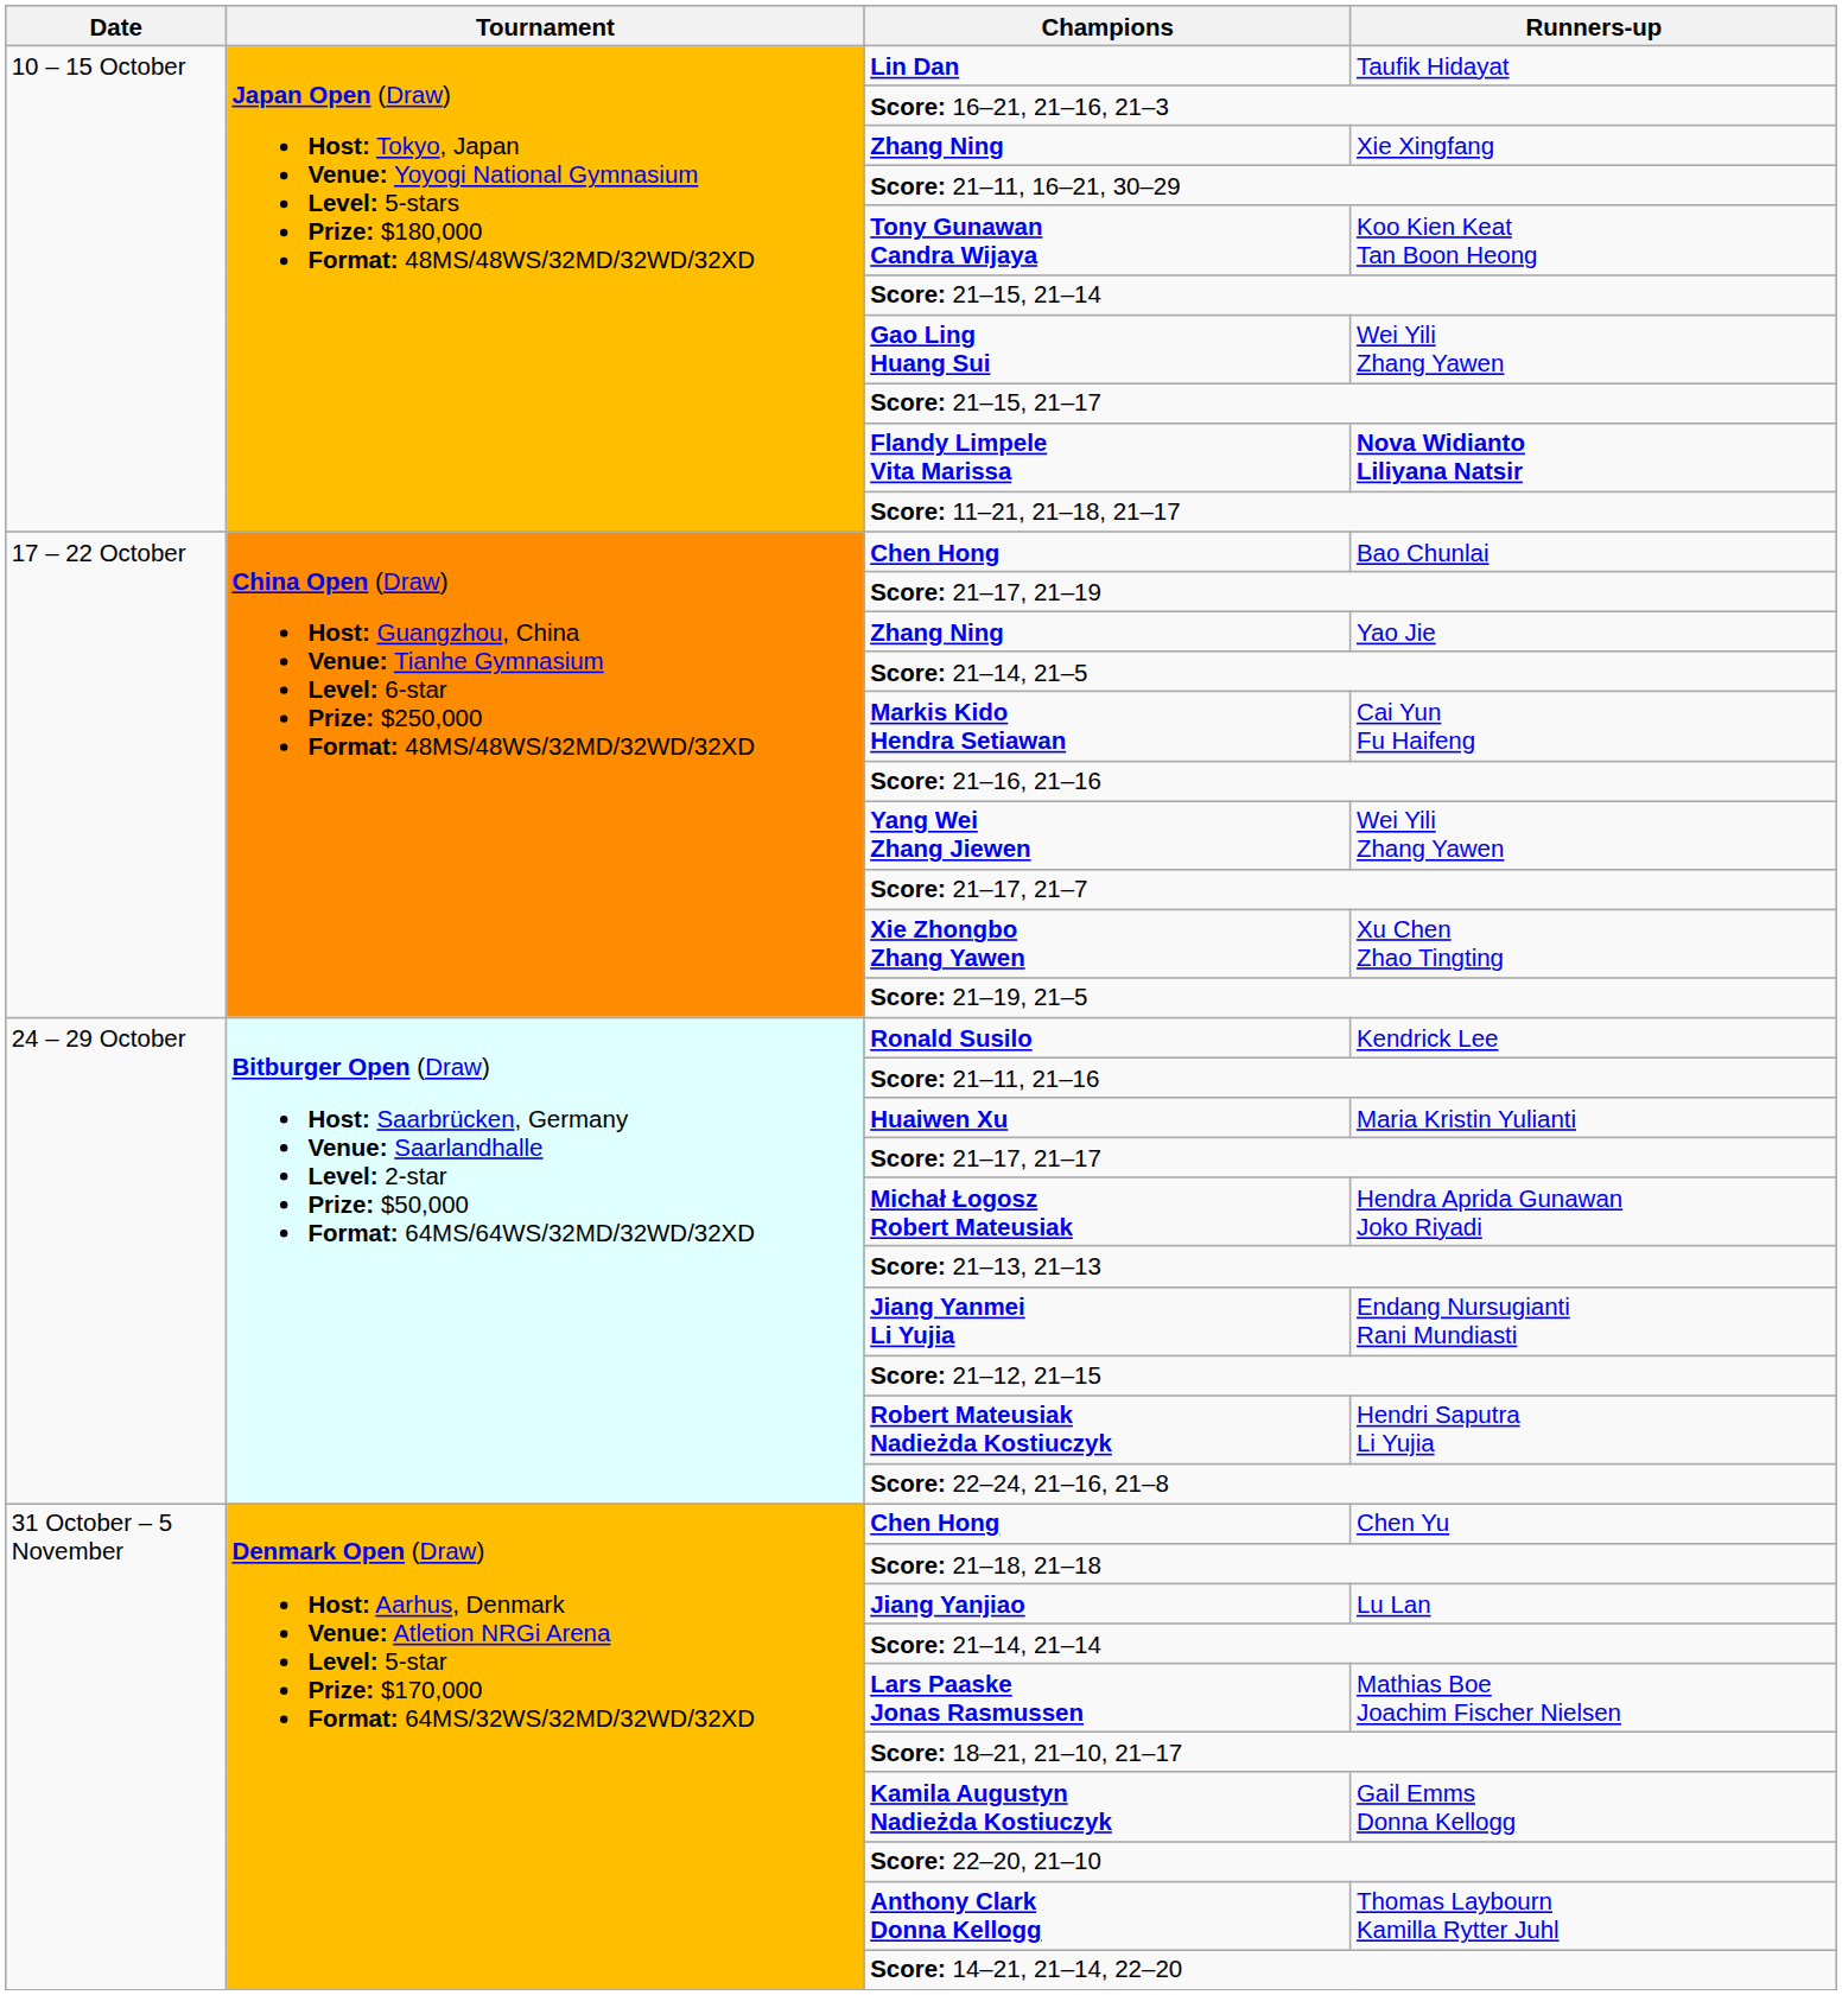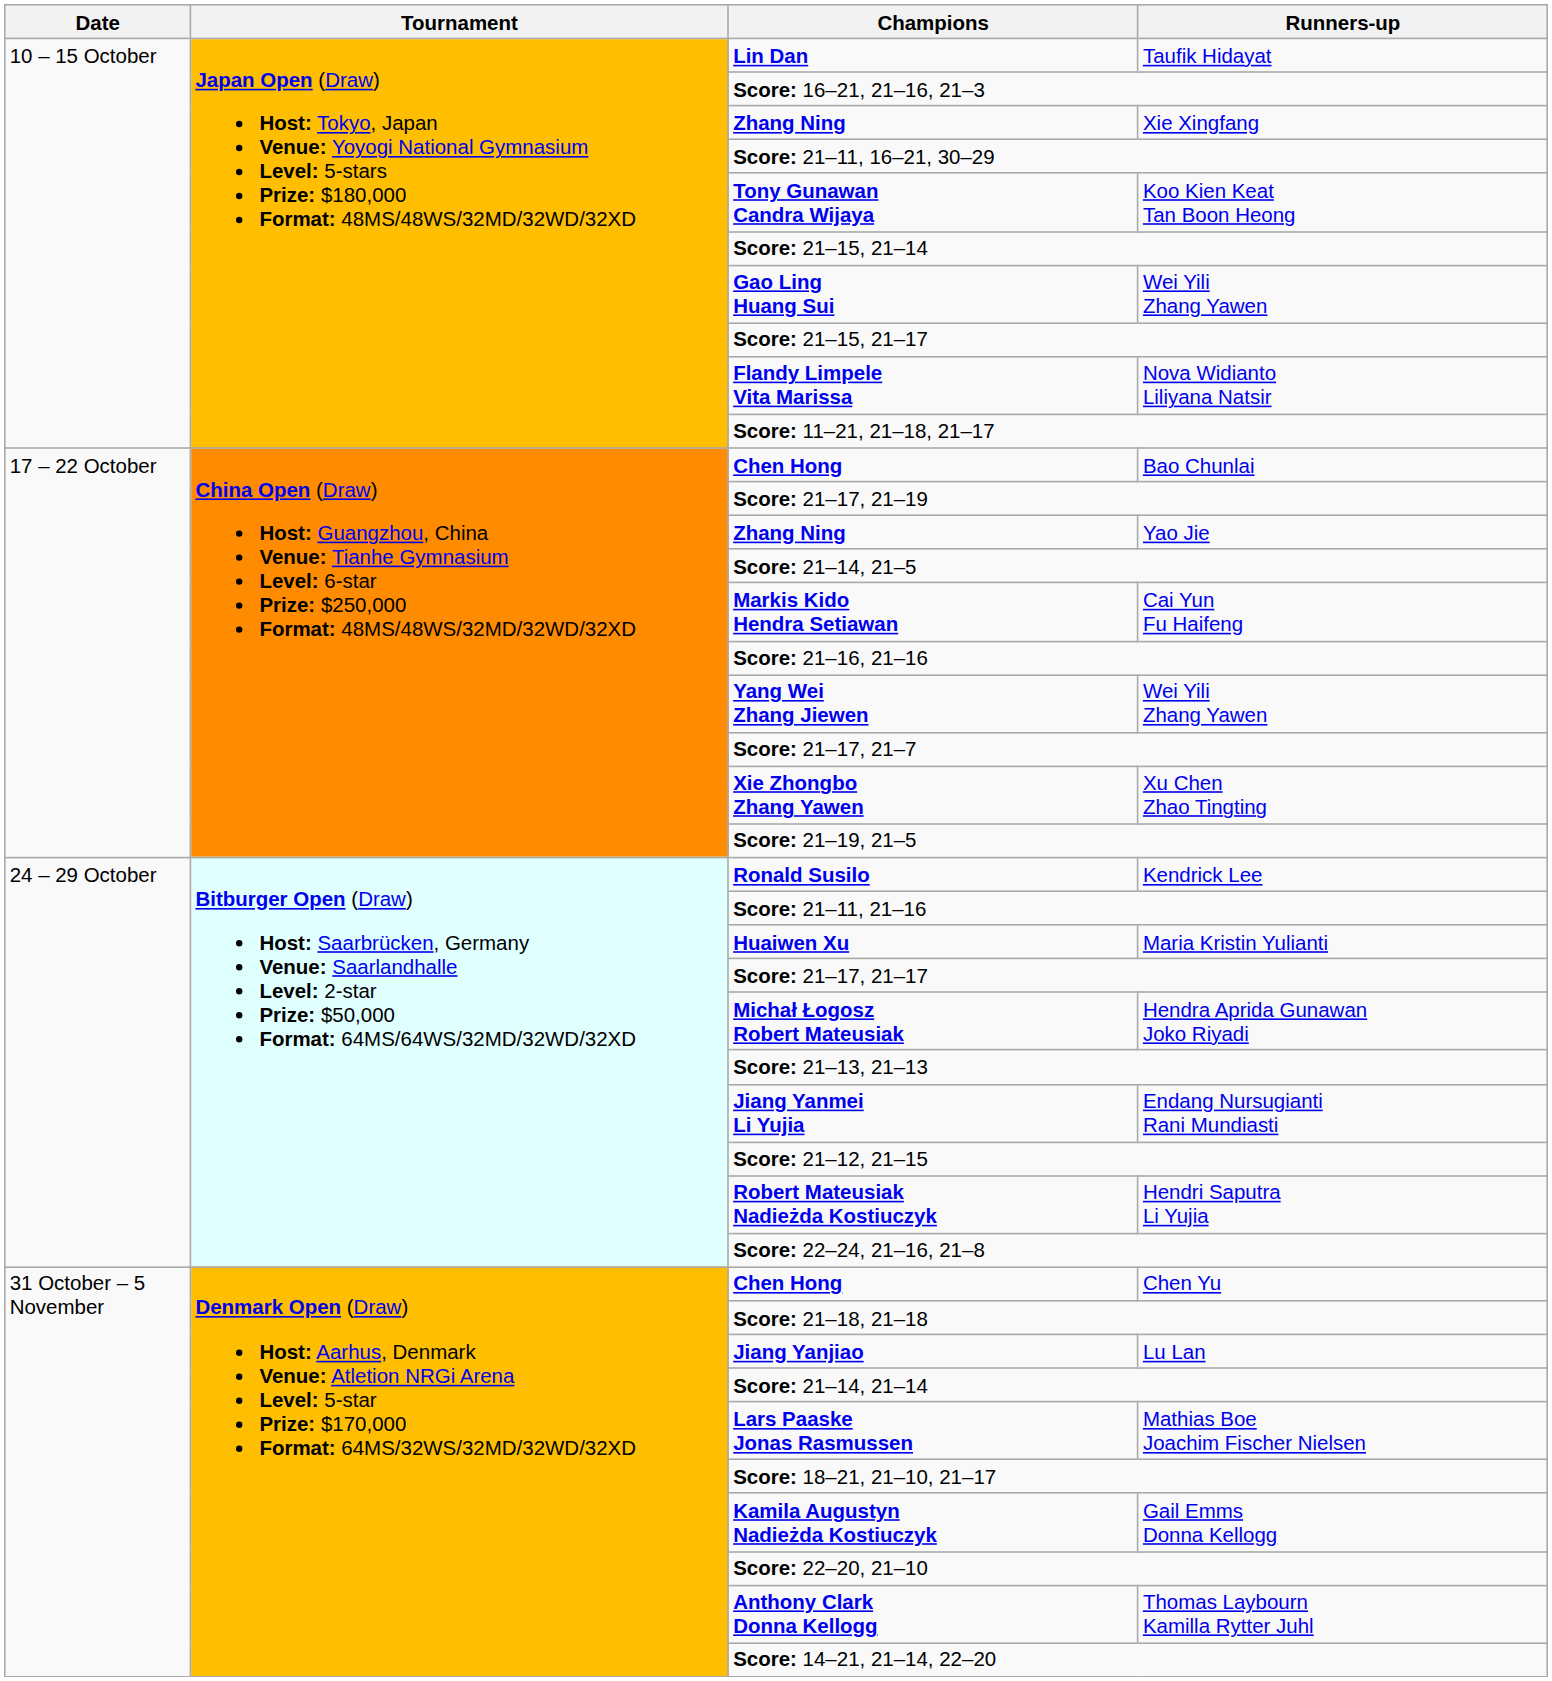Nova Widianto Liliyana Natsir | Runners-up: bold -> normal
